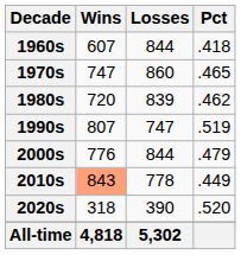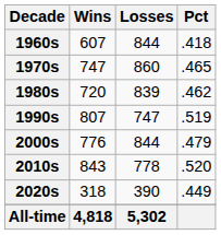2010s | Wins: lightsalmon background -> no background
2010s | Pct: .449 -> .520
2020s | Pct: .520 -> .449
